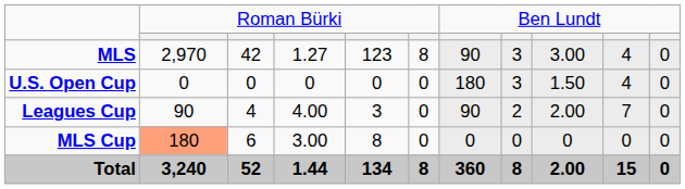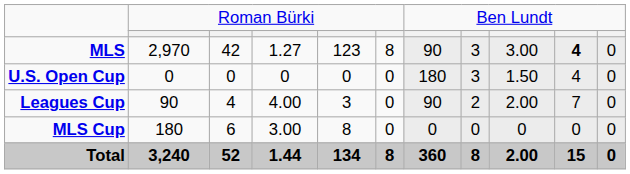MLS | column 10: normal -> bold
MLS Cup | column 2: lightsalmon background -> no background
